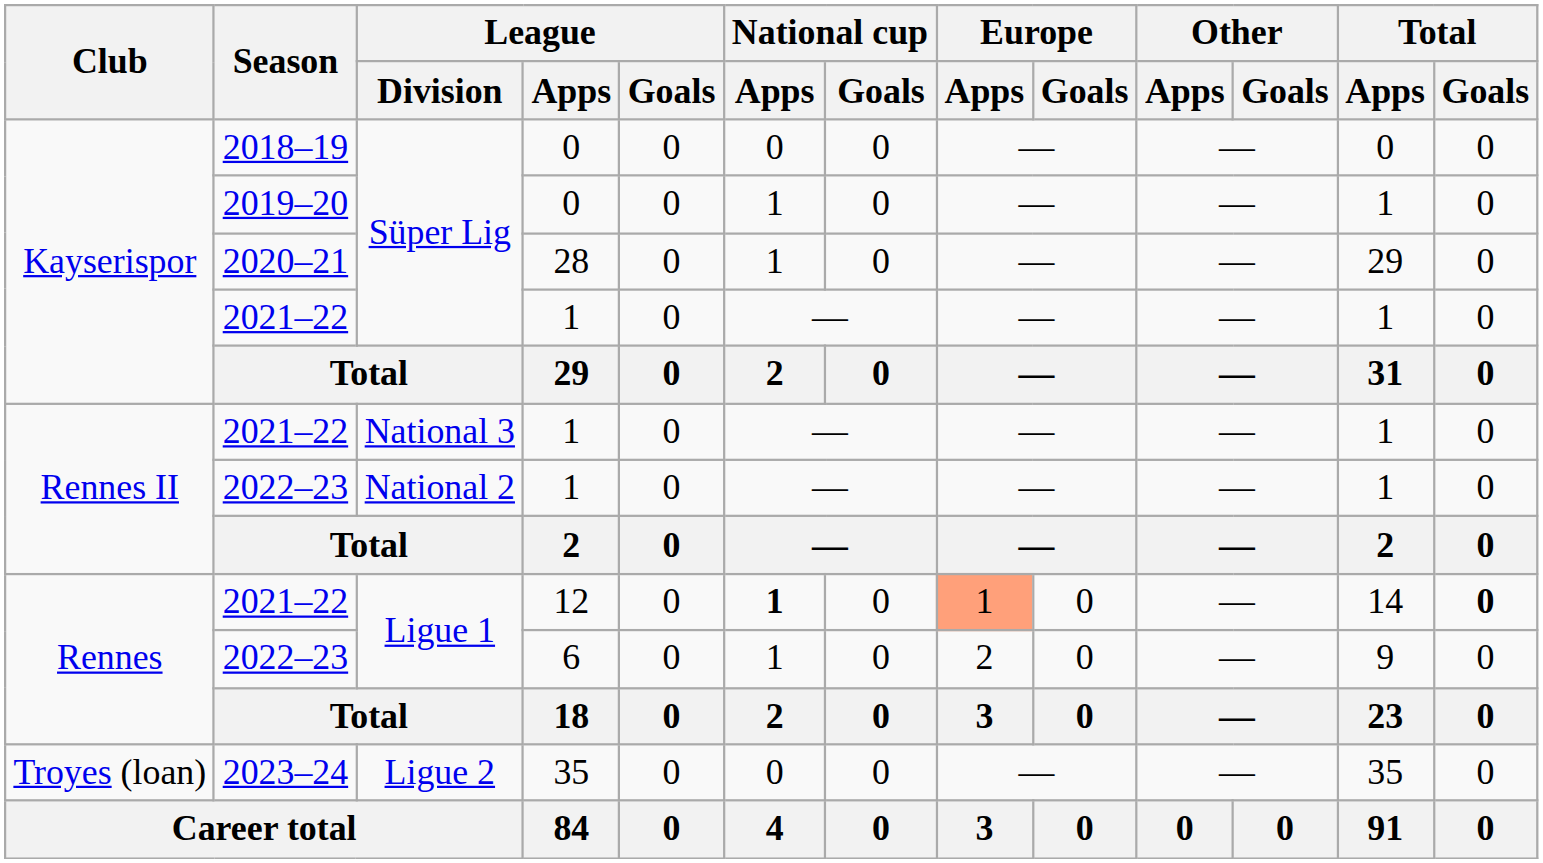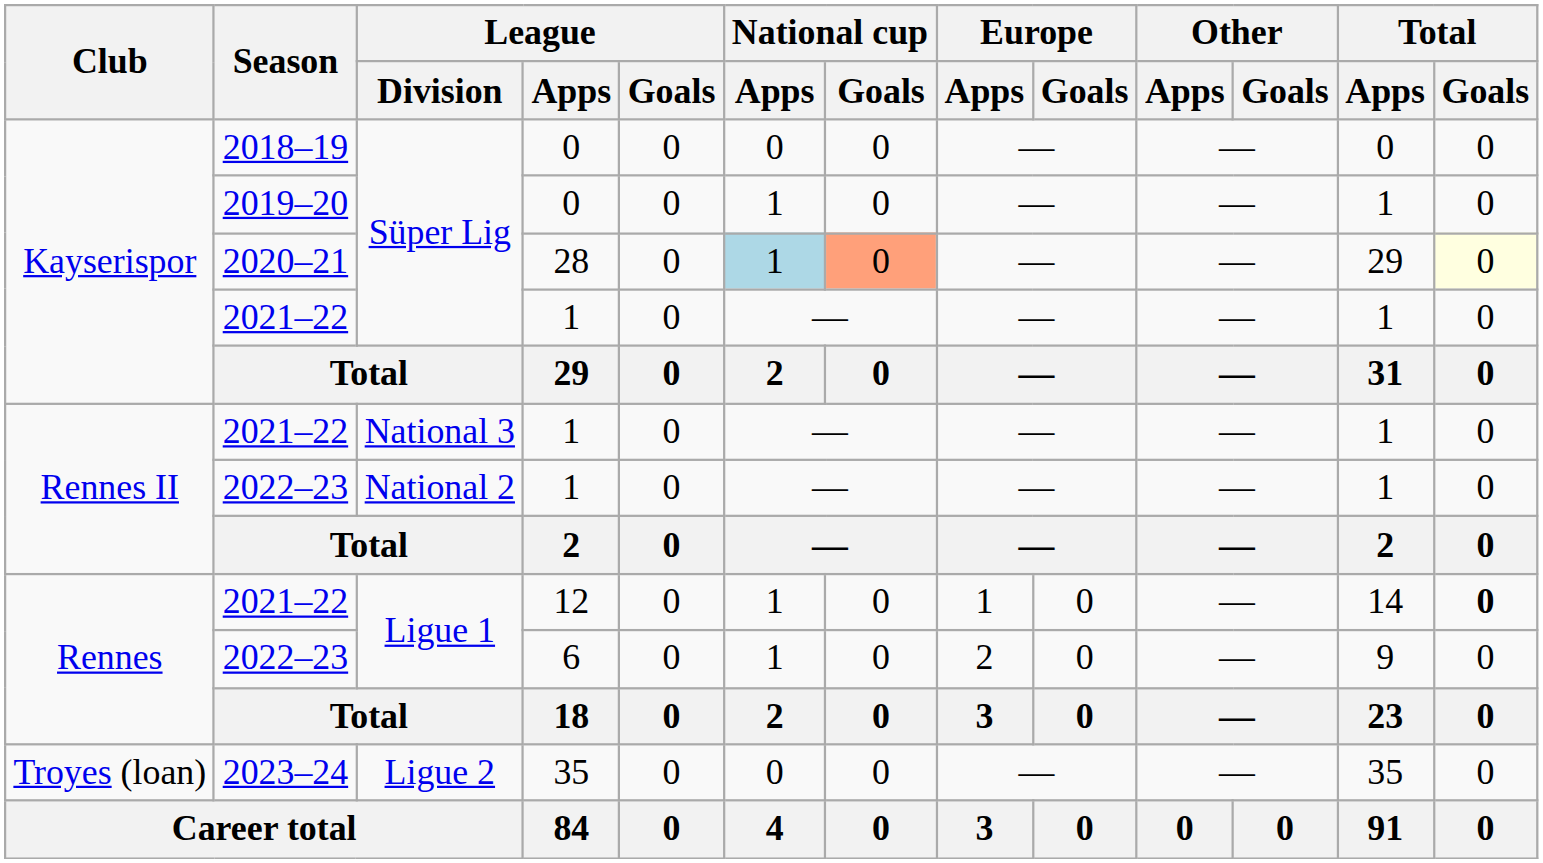2020–21 | National cup / Apps: no background -> lightblue background
2020–21 | National cup / Goals: no background -> lightsalmon background
2020–21 | Total / Goals: no background -> lightyellow background
2021–22 / Ligue 1 | National cup / Apps: bold -> normal
2021–22 / Ligue 1 | Europe / Apps: lightsalmon background -> no background
